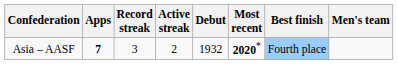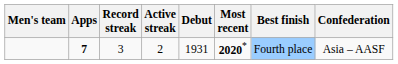columns swapped: Men's team <-> Confederation
row 2 | Debut: 1932 -> 1931
